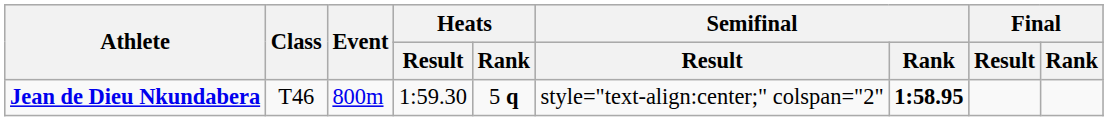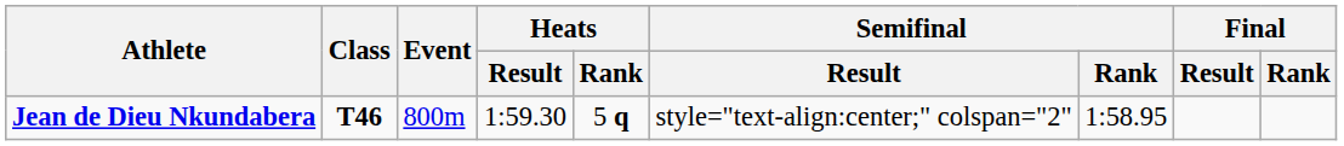Jean de Dieu Nkundabera | Class: normal -> bold
Jean de Dieu Nkundabera | Semifinal / Rank: bold -> normal
